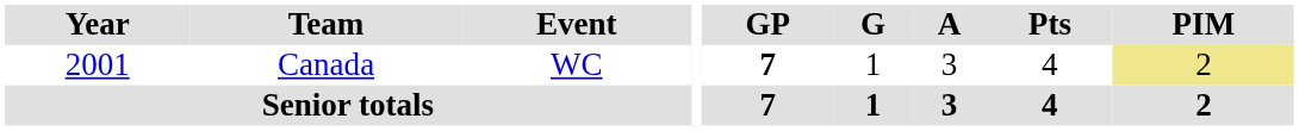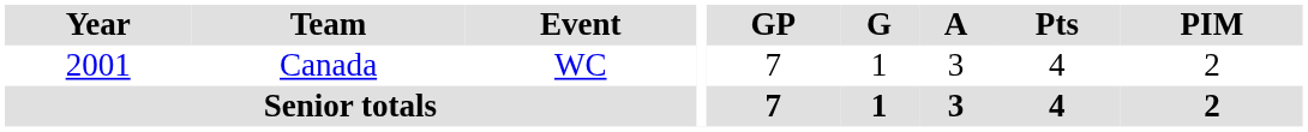Canada | GP: bold -> normal
Canada | PIM: khaki background -> no background
